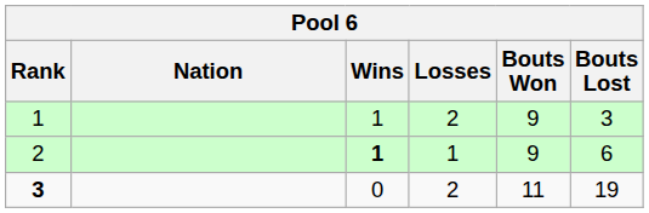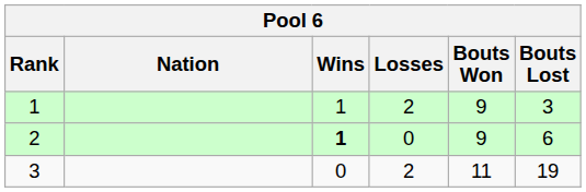row 4 | Losses: 1 -> 0
row 5 | Rank: bold -> normal
